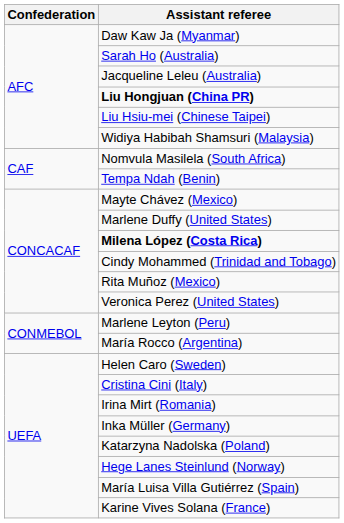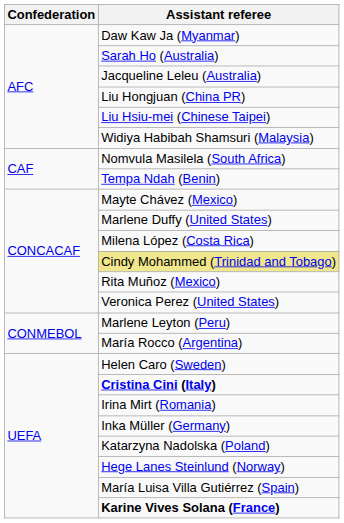Liu Hongjuan (China PR) | Assistant referee: bold -> normal
Milena López (Costa Rica) | Assistant referee: bold -> normal
Cindy Mohammed (Trinidad and Tobago) | Assistant referee: no background -> khaki background
Cristina Cini (Italy) | Assistant referee: normal -> bold
Karine Vives Solana (France) | Assistant referee: normal -> bold
